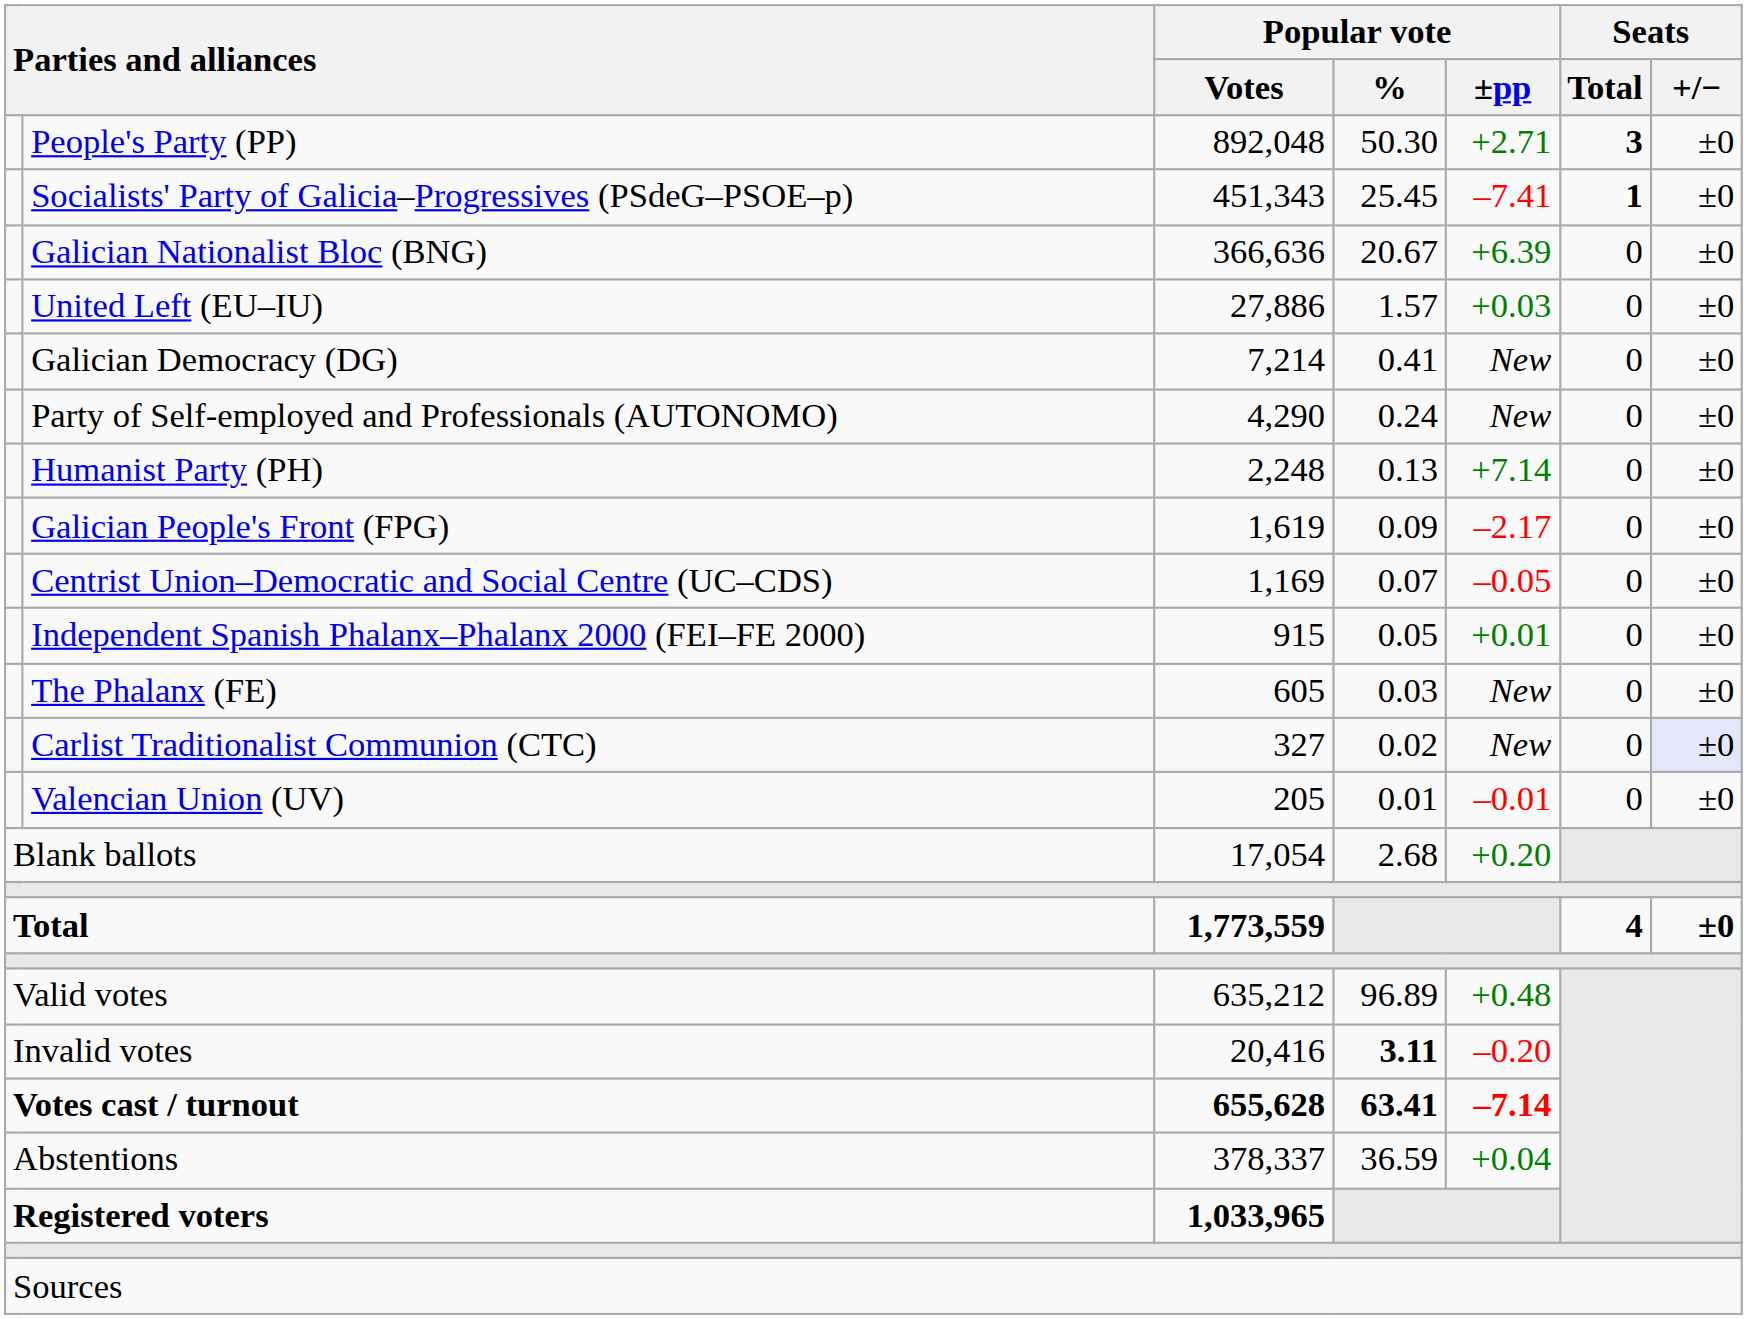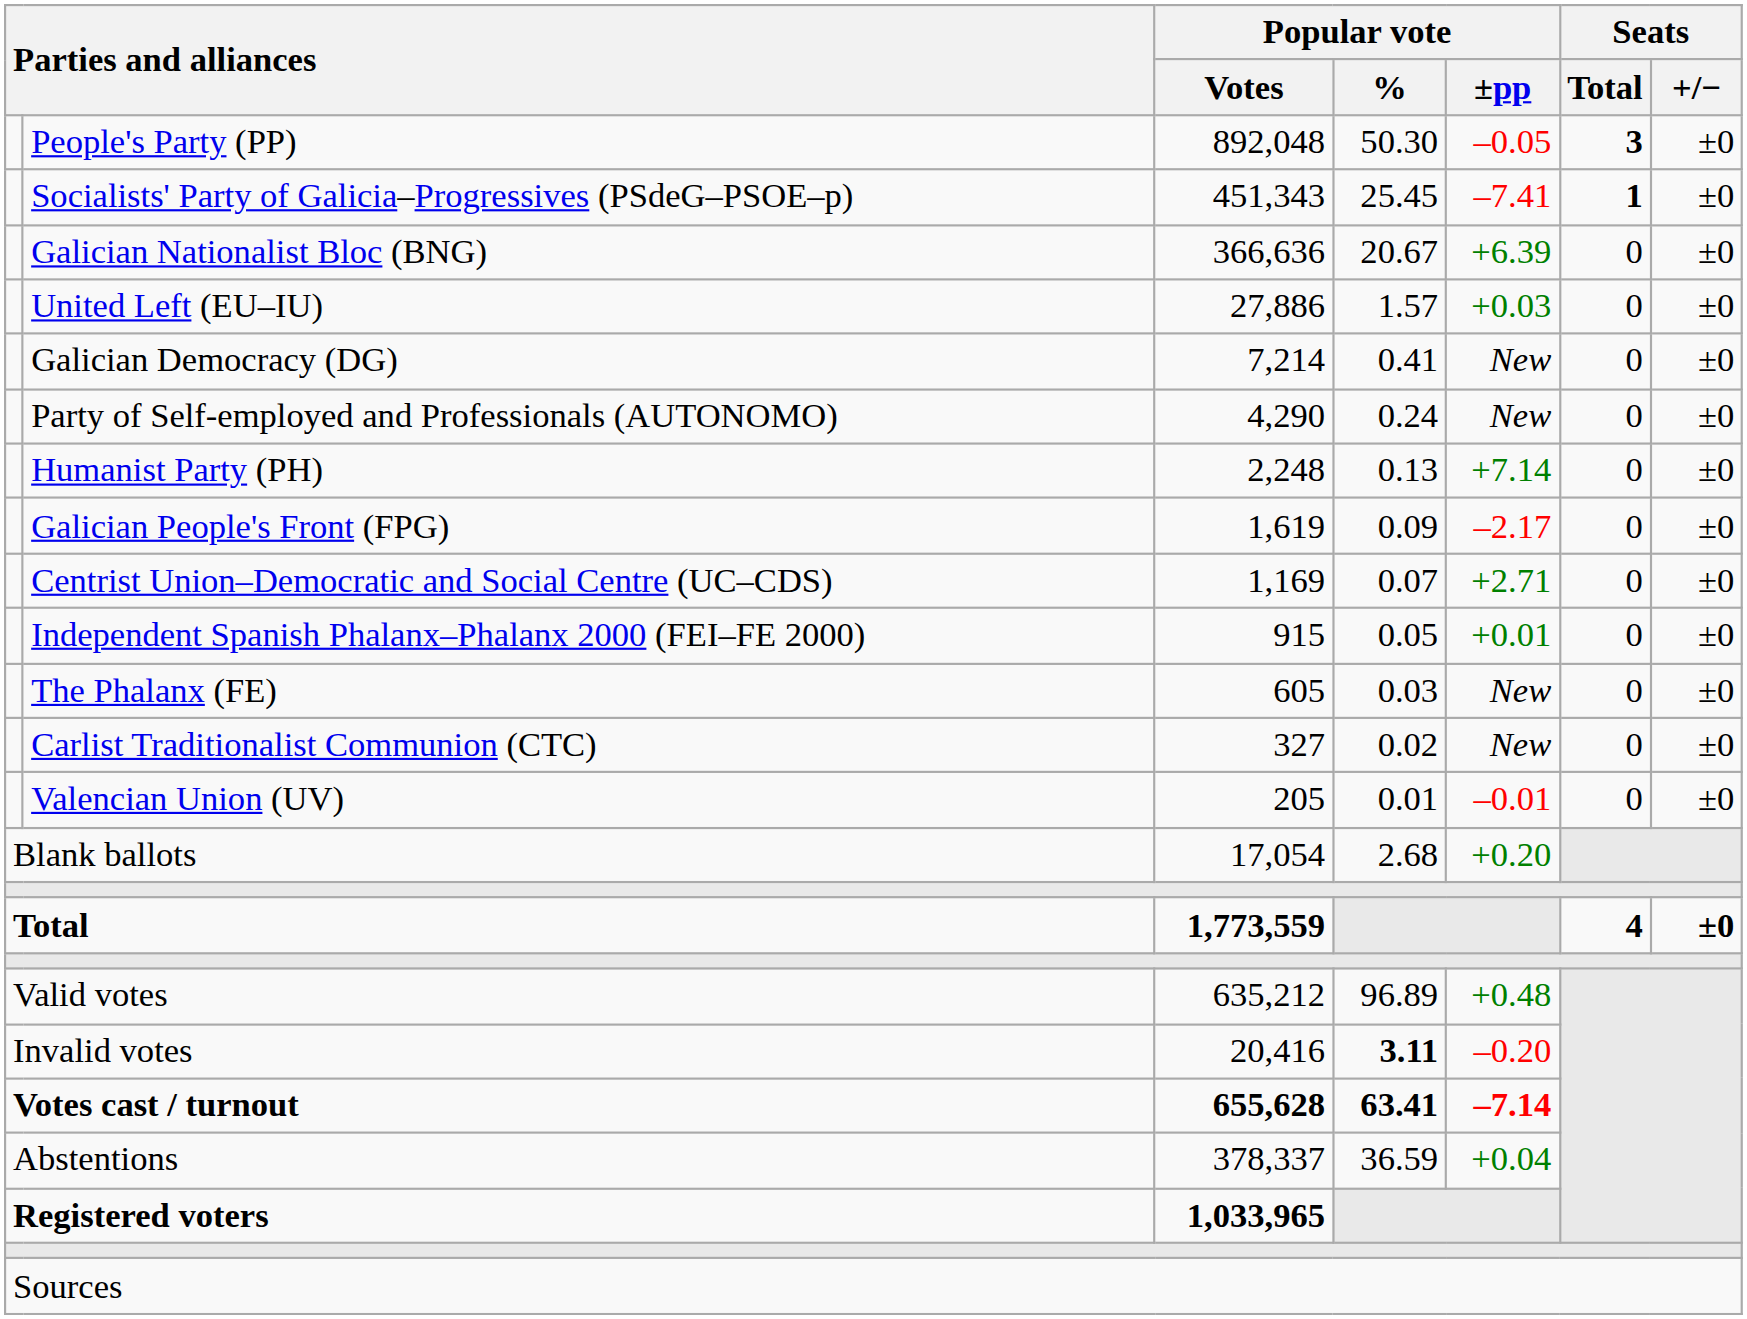People's Party (PP) | Popular vote / ±pp: +2.71 -> –0.05
Centrist Union–Democratic and Social Centre (UC–CDS) | Popular vote / ±pp: –0.05 -> +2.71
Carlist Traditionalist Communion (CTC) | Seats / +/−: lavender background -> no background
